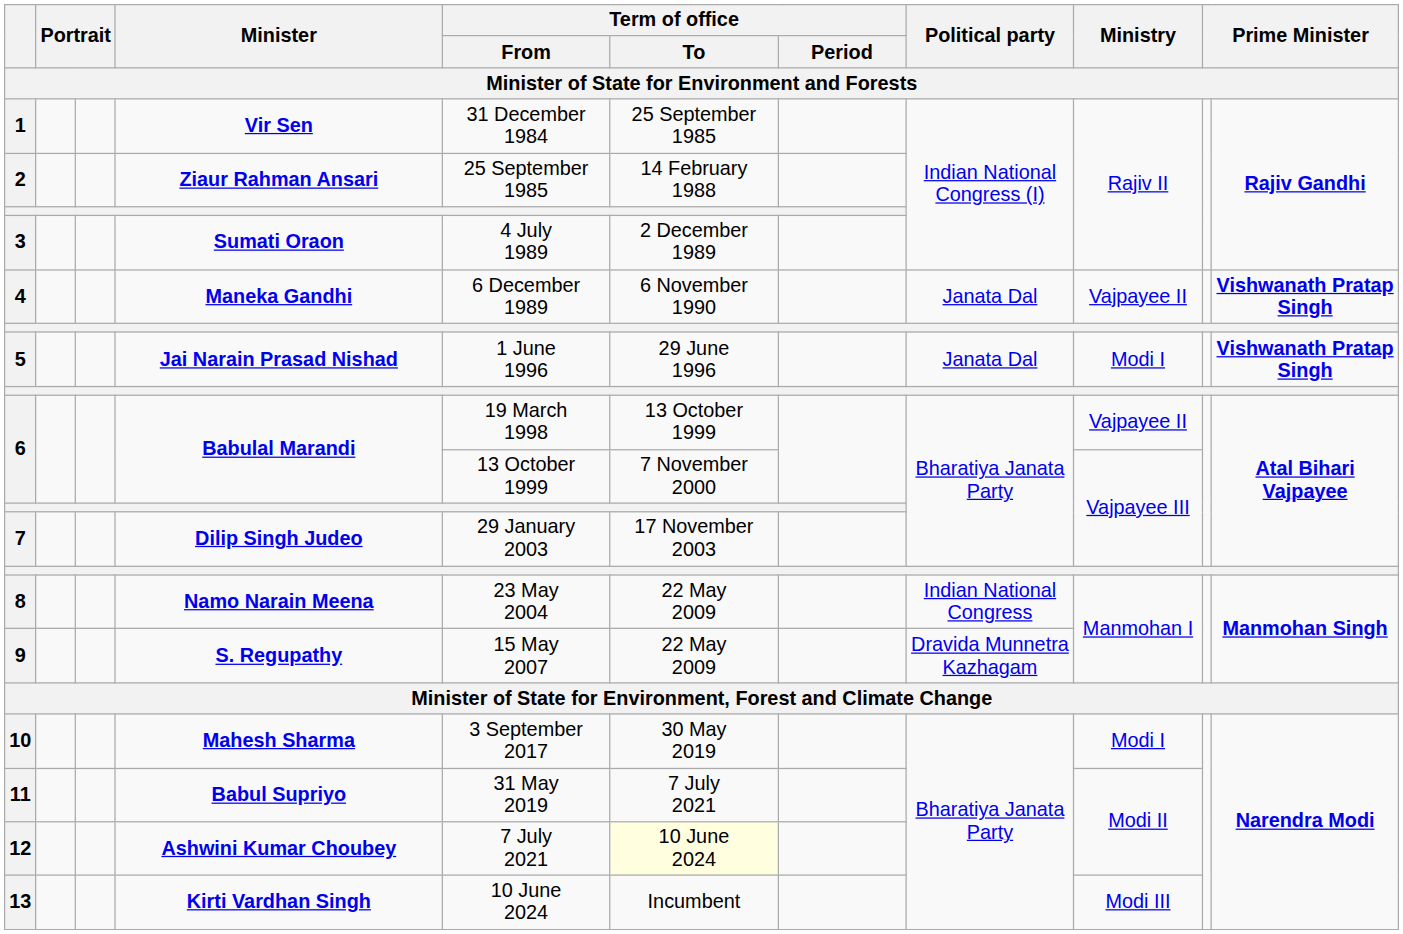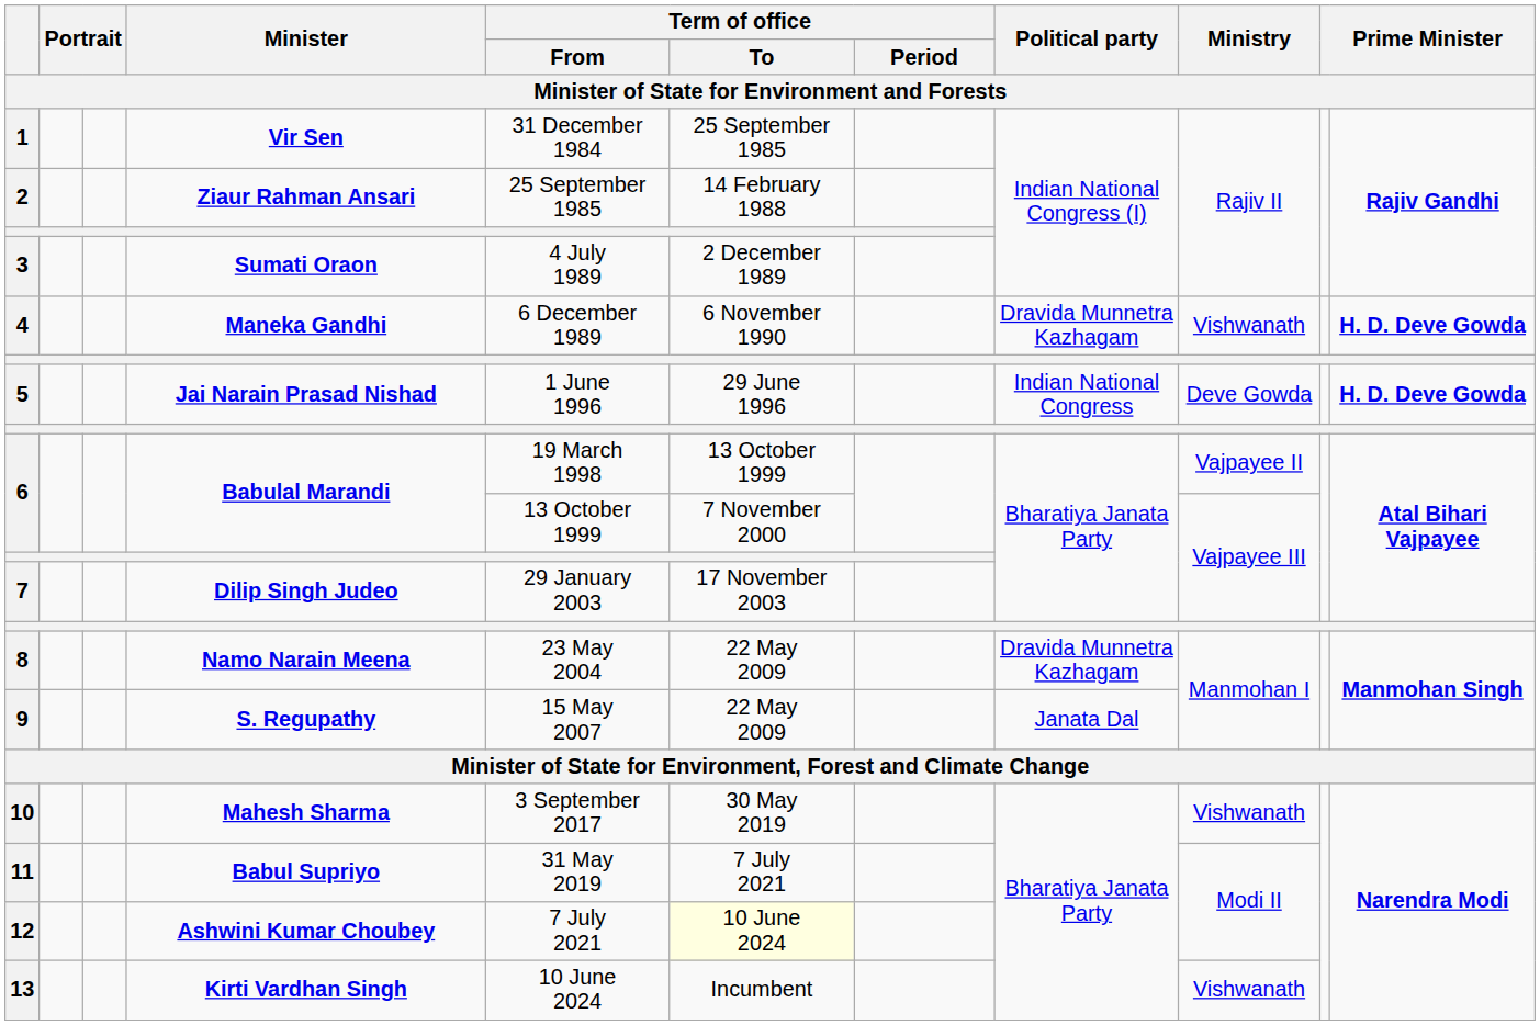4 | Political party: Janata Dal -> Dravida Munnetra Kazhagam
4 | Ministry: Vajpayee II -> Vishwanath
4 | column 11: Vishwanath Pratap Singh -> H. D. Deve Gowda
5 | Political party: Janata Dal -> Indian National Congress
5 | Ministry: Modi I -> Deve Gowda
5 | column 11: Vishwanath Pratap Singh -> H. D. Deve Gowda
8 | Political party: Indian National Congress -> Dravida Munnetra Kazhagam
9 | Political party: Dravida Munnetra Kazhagam -> Janata Dal
10 | Ministry: Modi I -> Vishwanath
13 | Ministry: Modi III -> Vishwanath
